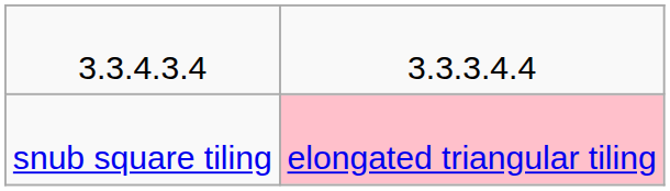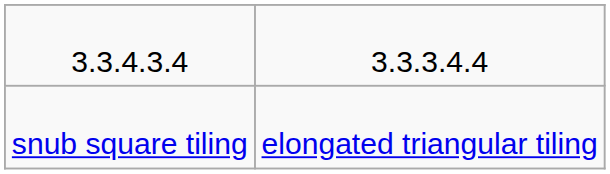snub square tiling | column 2: pink background -> no background
